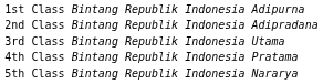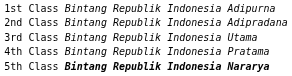5th Class | column 2: normal -> bold
